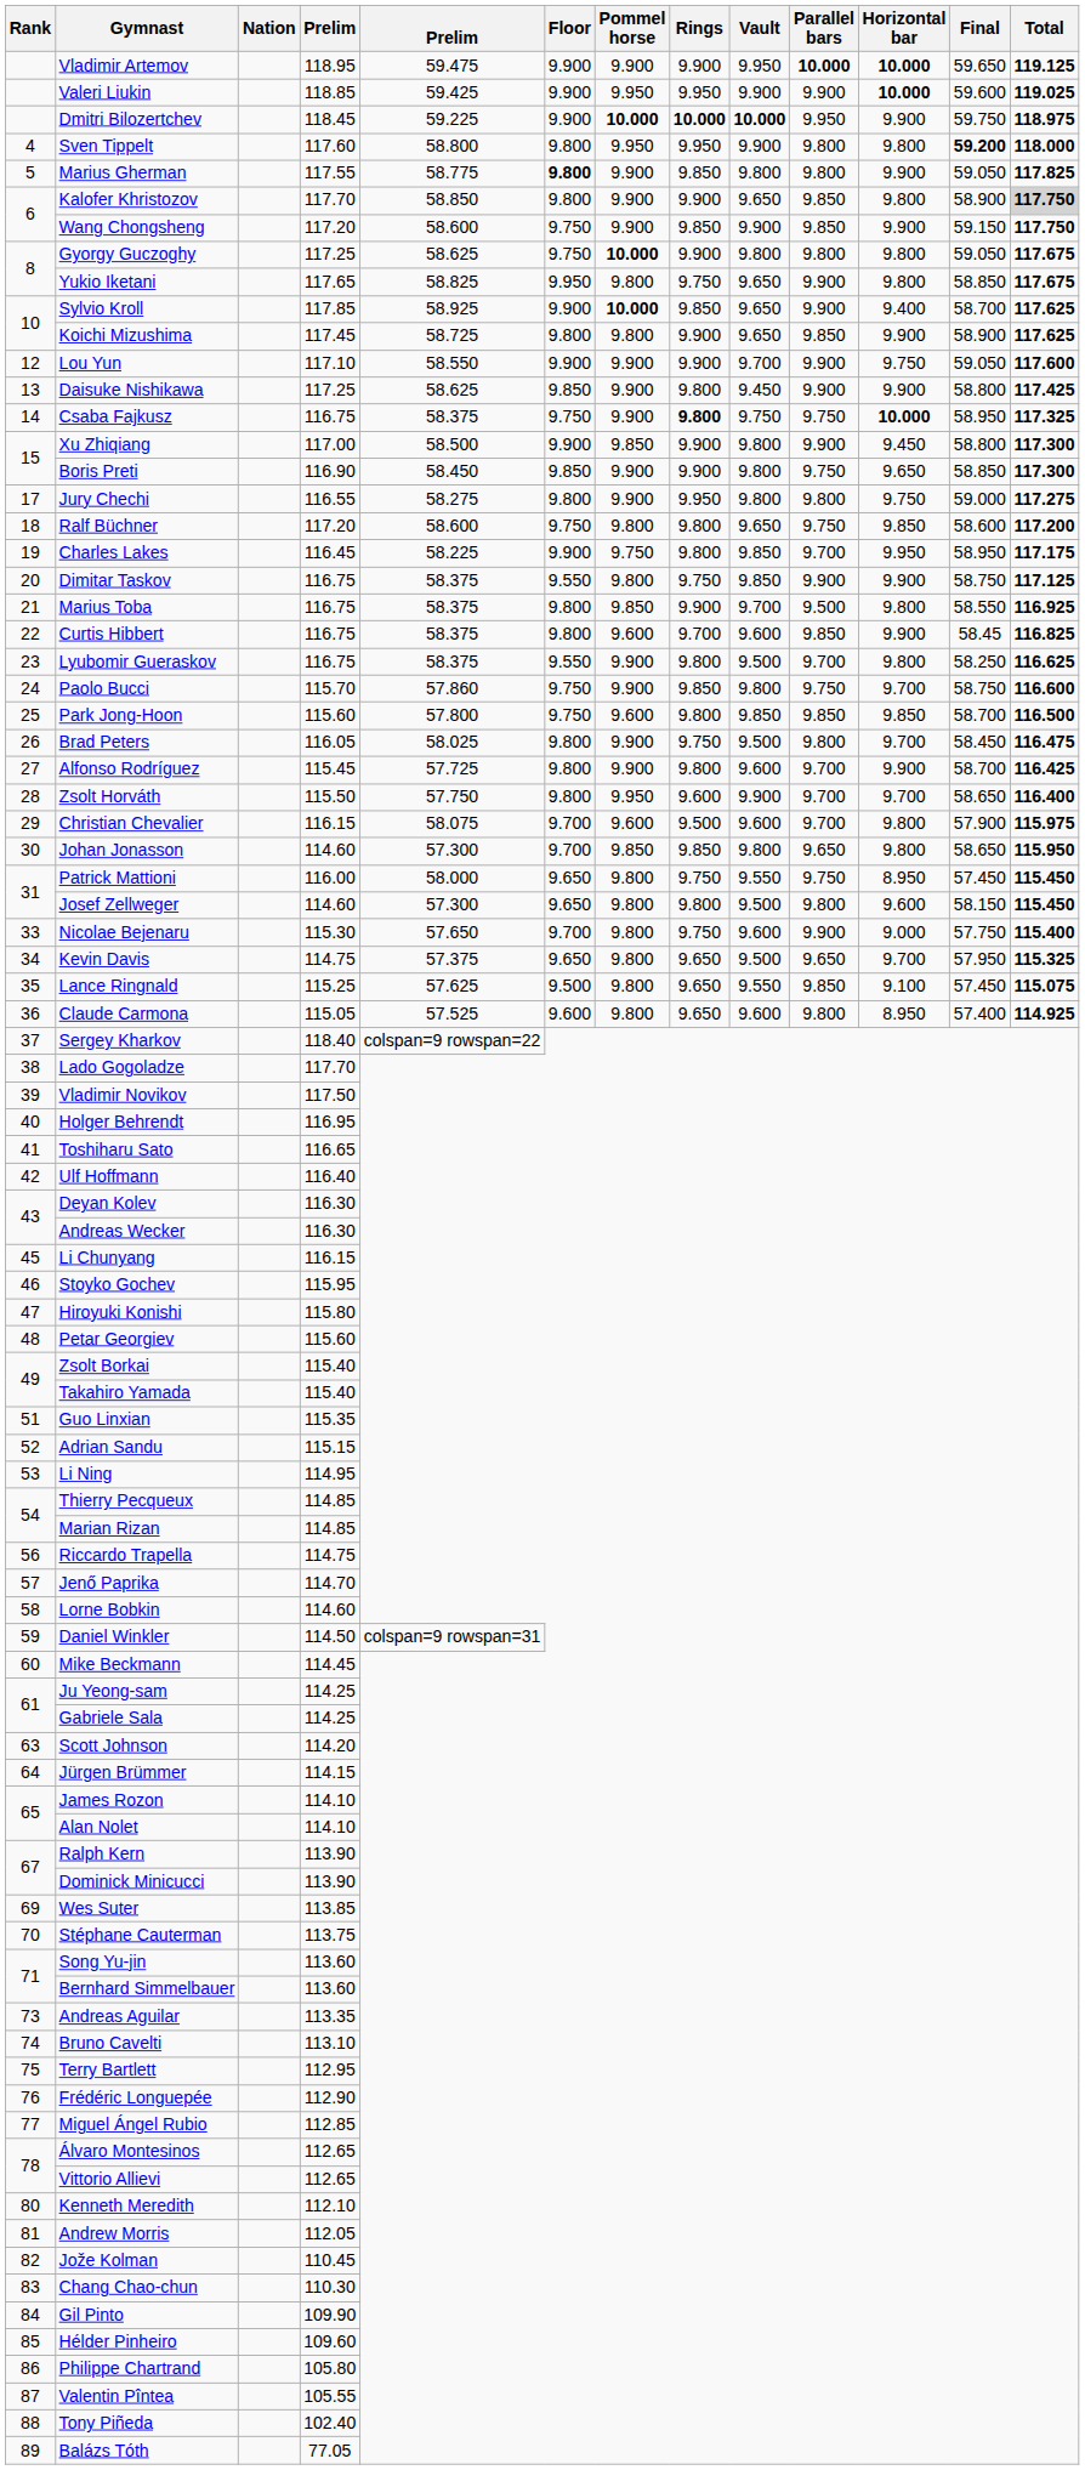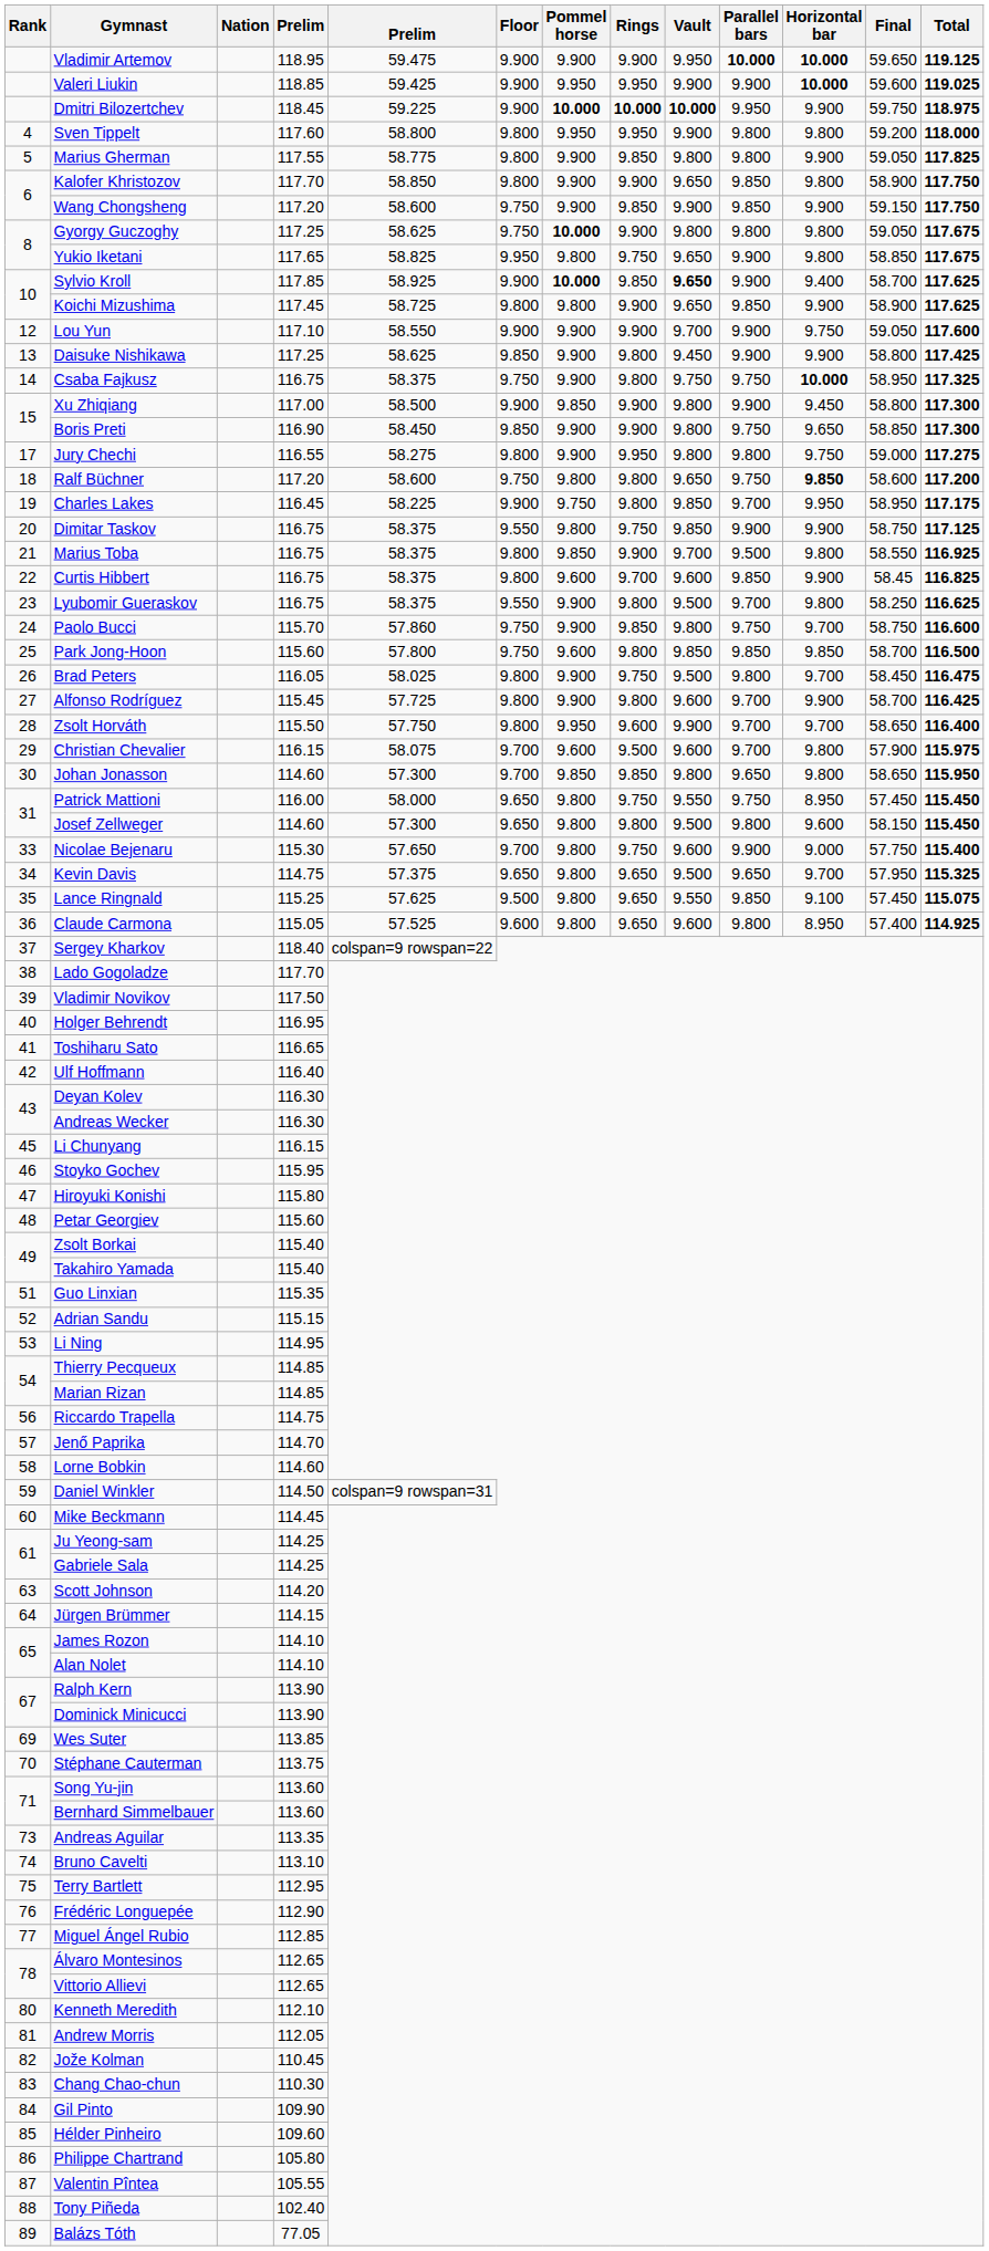Sven Tippelt | Final: bold -> normal
Marius Gherman | Floor: bold -> normal
Kalofer Khristozov | Total: lightgrey background -> no background
Sylvio Kroll | Vault: normal -> bold
Csaba Fajkusz | Rings: bold -> normal
Ralf Büchner | Horizontal bar: normal -> bold
